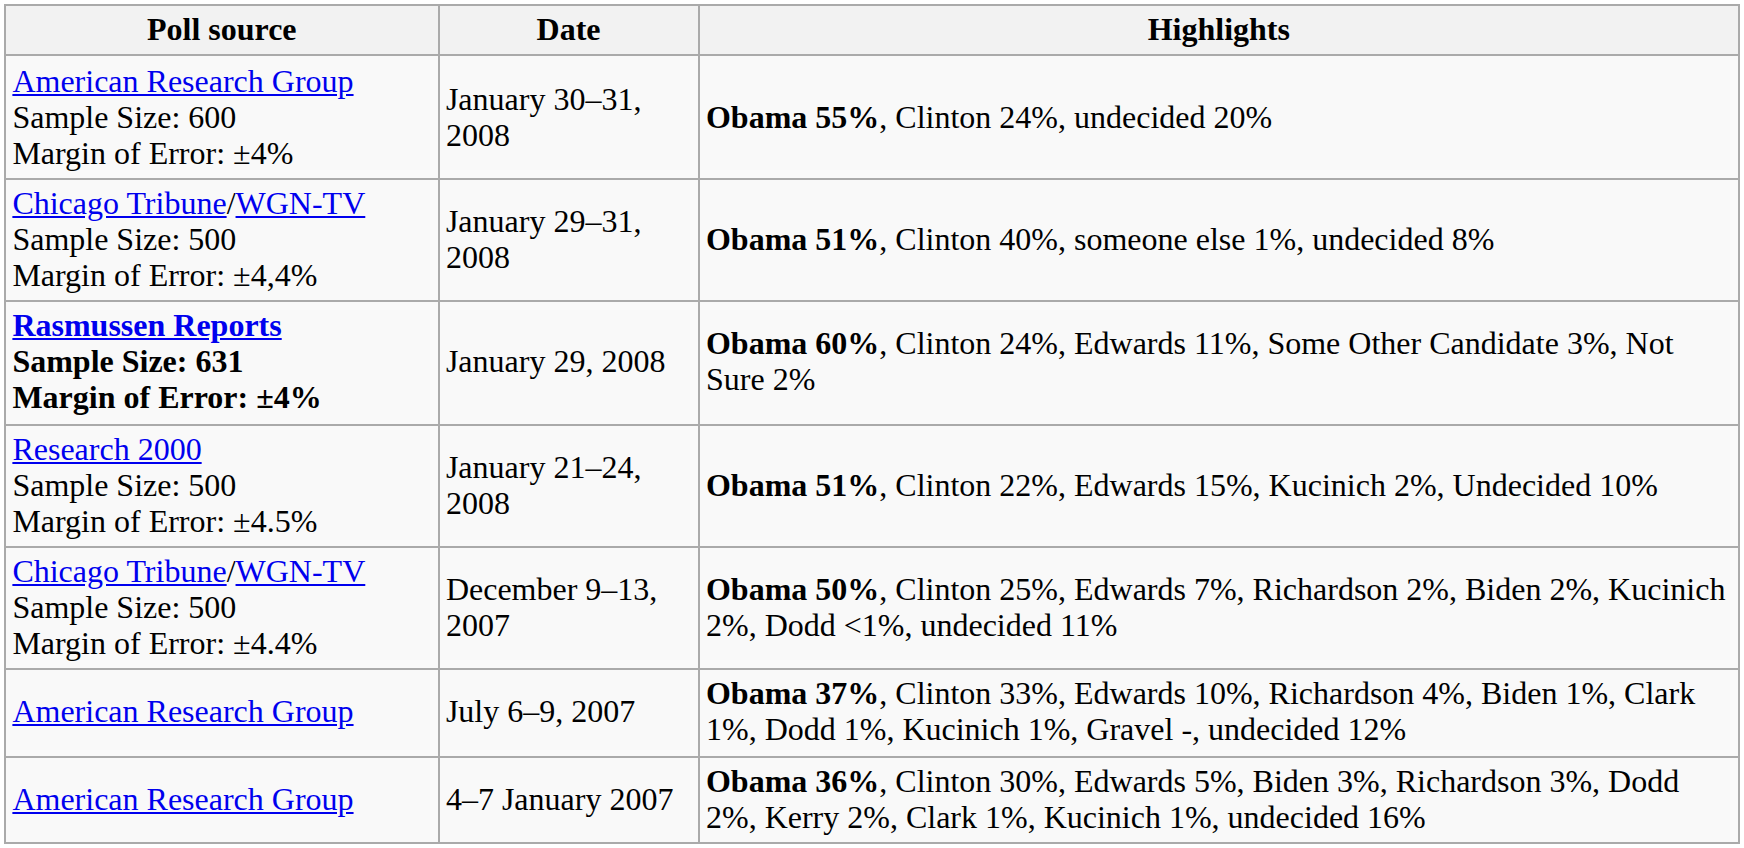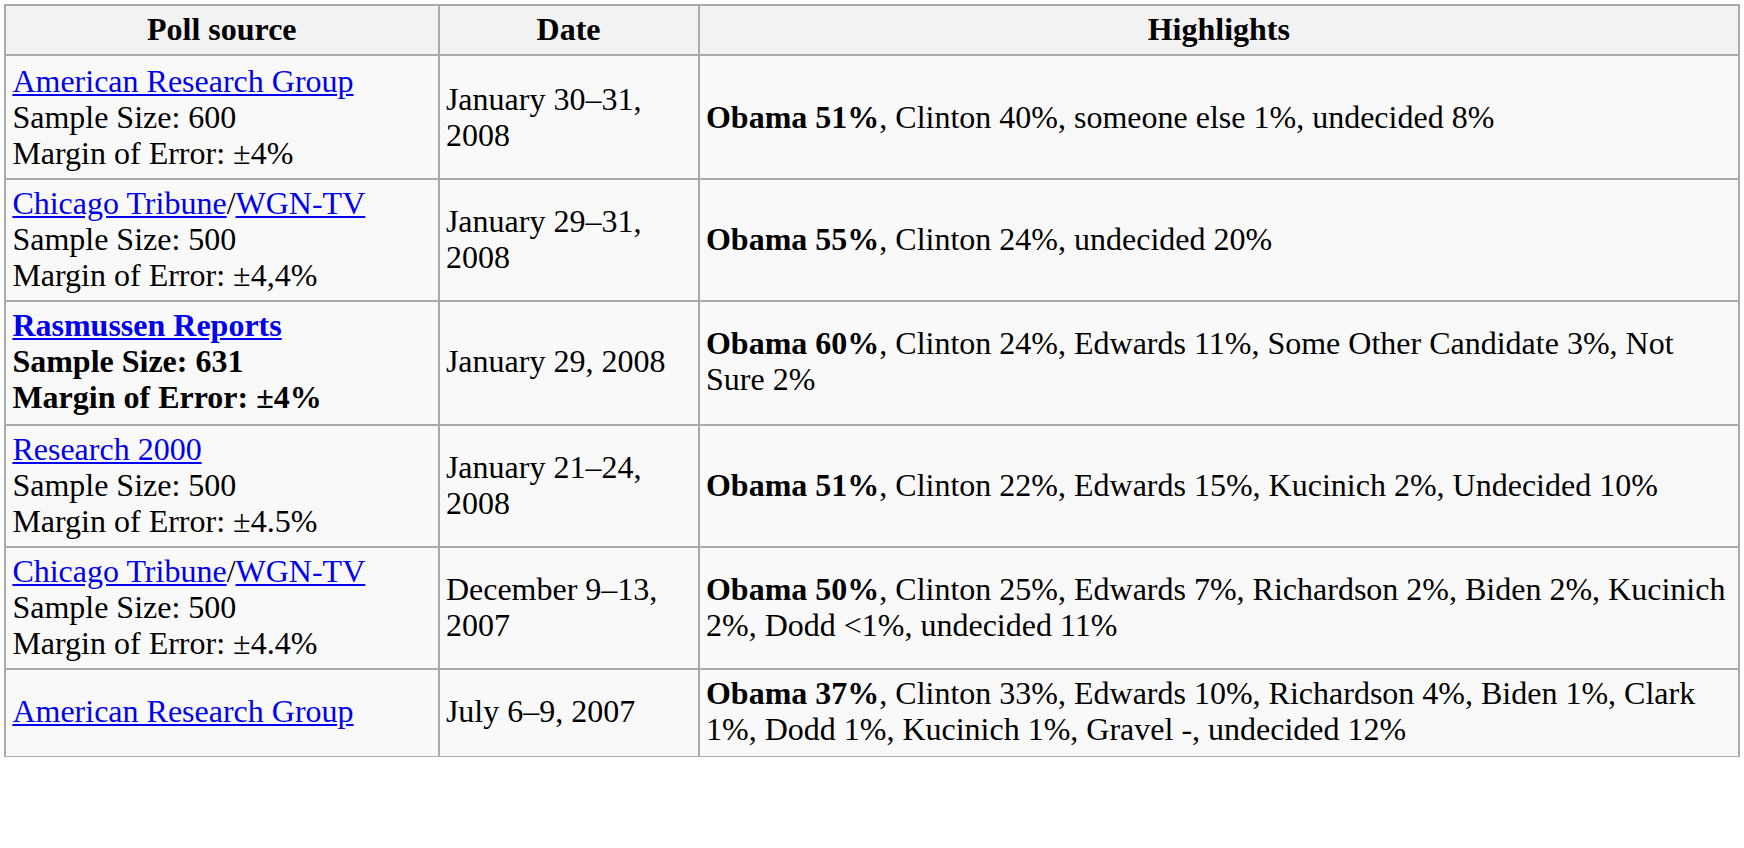January 30–31, 2008 | Highlights: Obama 55%, Clinton 24%, undecided 20% -> Obama 51%, Clinton 40%, someone else 1%, undecided 8%
January 29–31, 2008 | Highlights: Obama 51%, Clinton 40%, someone else 1%, undecided 8% -> Obama 55%, Clinton 24%, undecided 20%
- row: American Research Group | 4–7 January 2007 | Obama 36%, Clinton 30%, Edwards 5%, Biden 3%, Richardson 3%, Dodd 2%, Kerry 2%, Clark 1%, Kucinich 1%, undecided 16%
